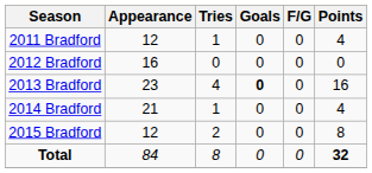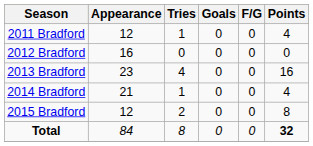2013 Bradford | Goals: bold -> normal
